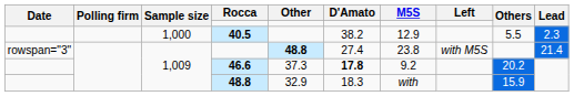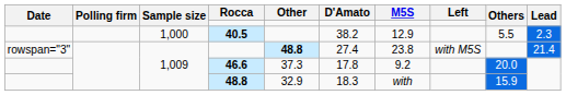46.6 | D'Amato: bold -> normal
46.6 | Others: 20.2 -> 20.0
